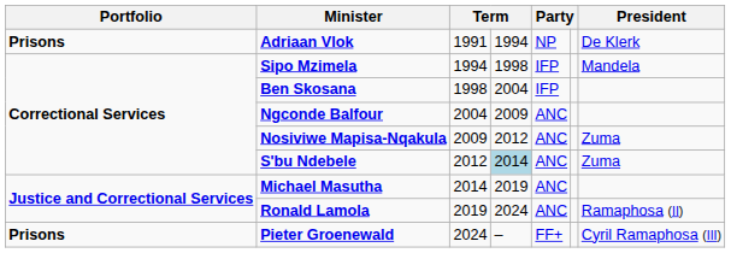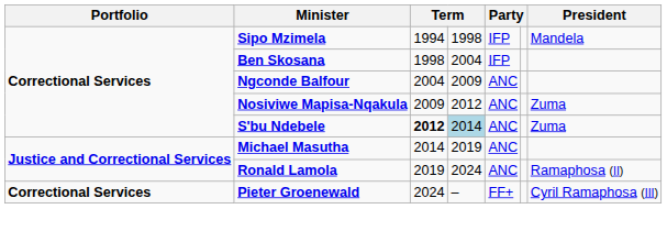- row: Prisons | Adriaan Vlok | 1991 | 1994 | NP | De Klerk
S'bu Ndebele | column 3: normal -> bold
Pieter Groenewald | Portfolio: Prisons -> Correctional Services
